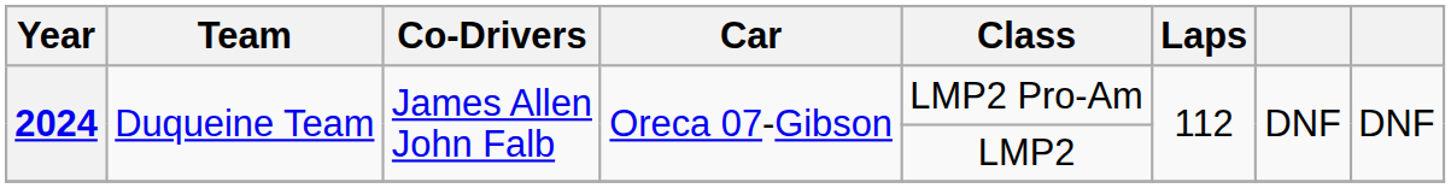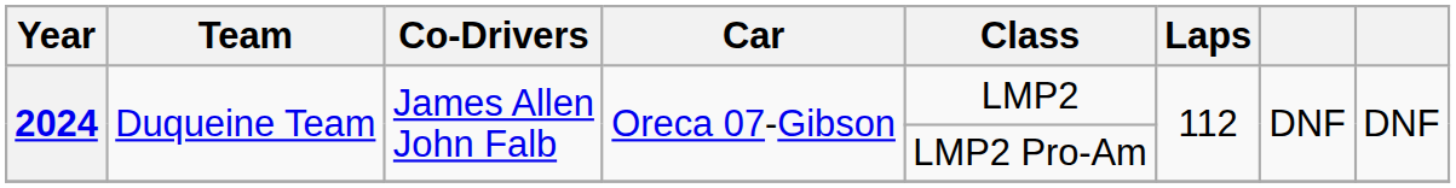row 2 | Class: LMP2 Pro-Am -> LMP2
row 3 | Class: LMP2 -> LMP2 Pro-Am
